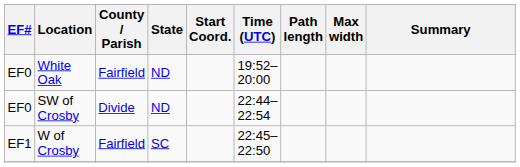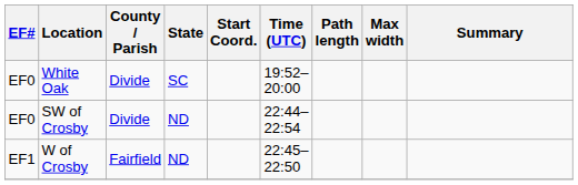White Oak | County / Parish: Fairfield -> Divide
White Oak | State: ND -> SC
W of Crosby | State: SC -> ND
